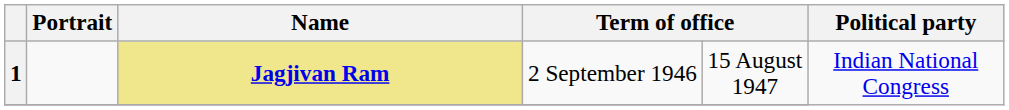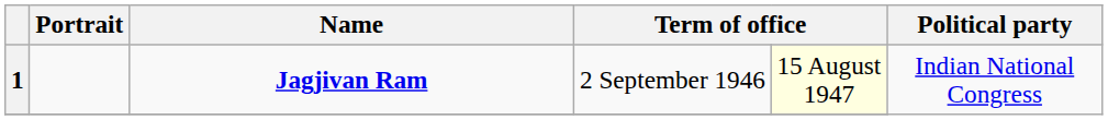1 | Name: khaki background -> no background
1 | column 5: no background -> lightyellow background
